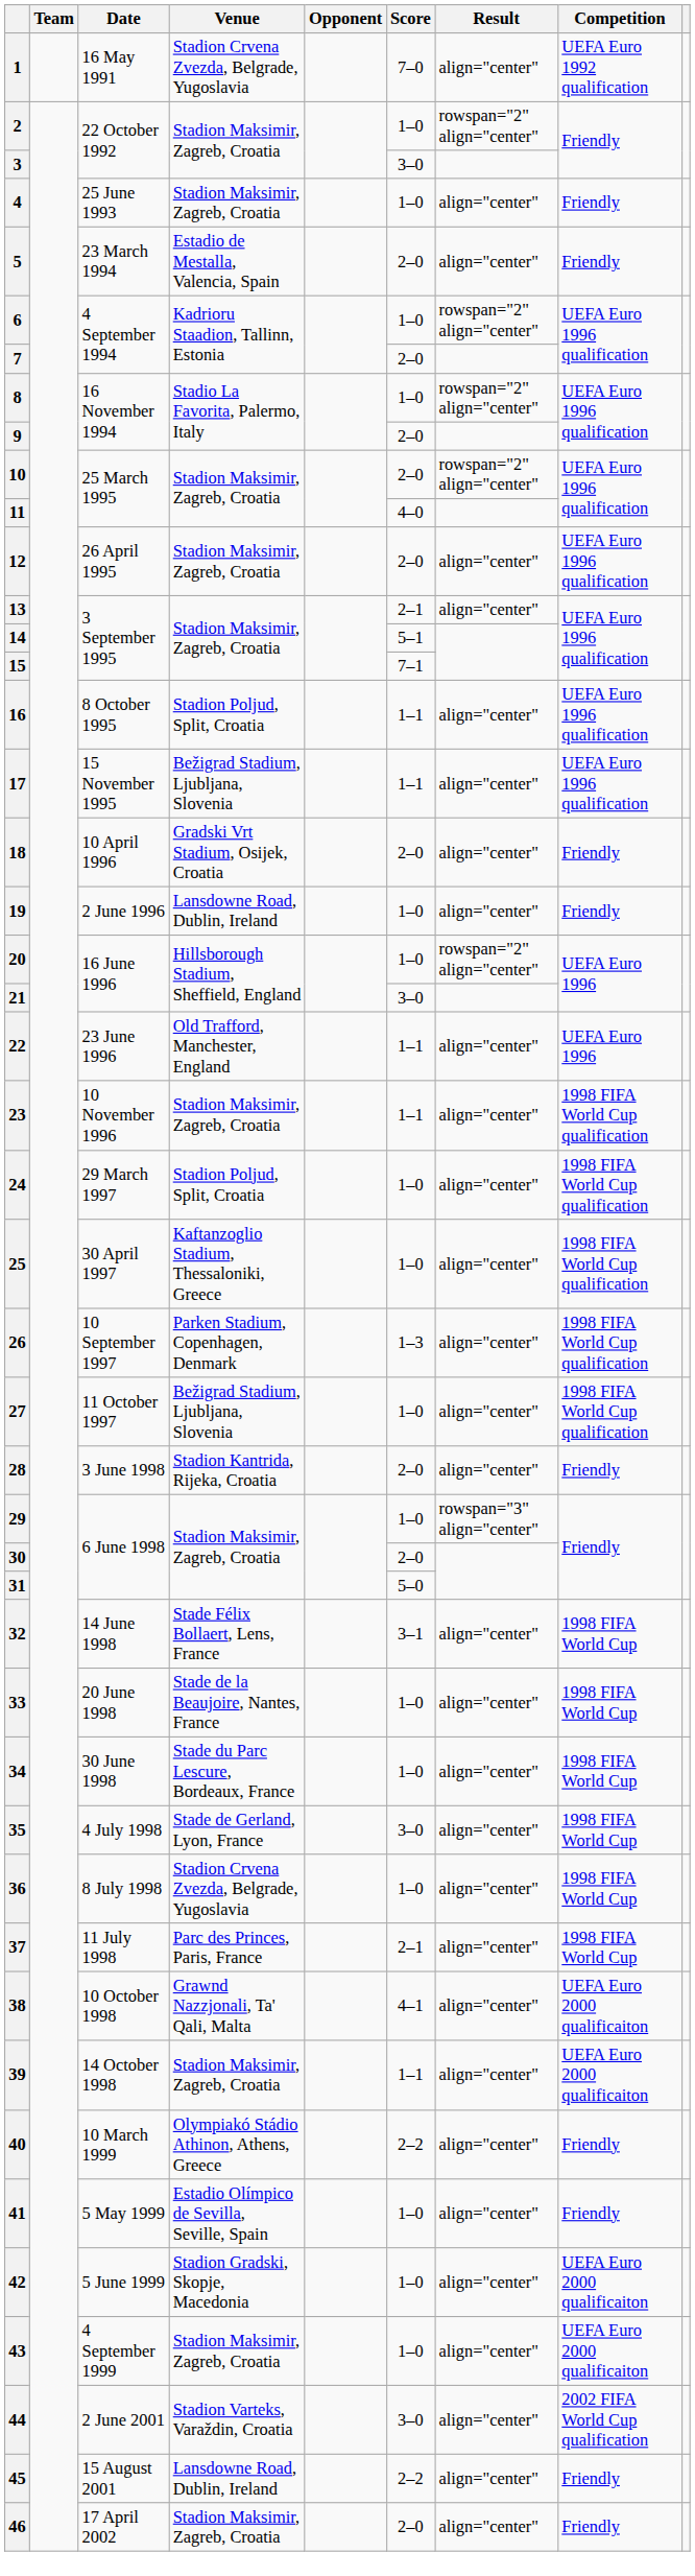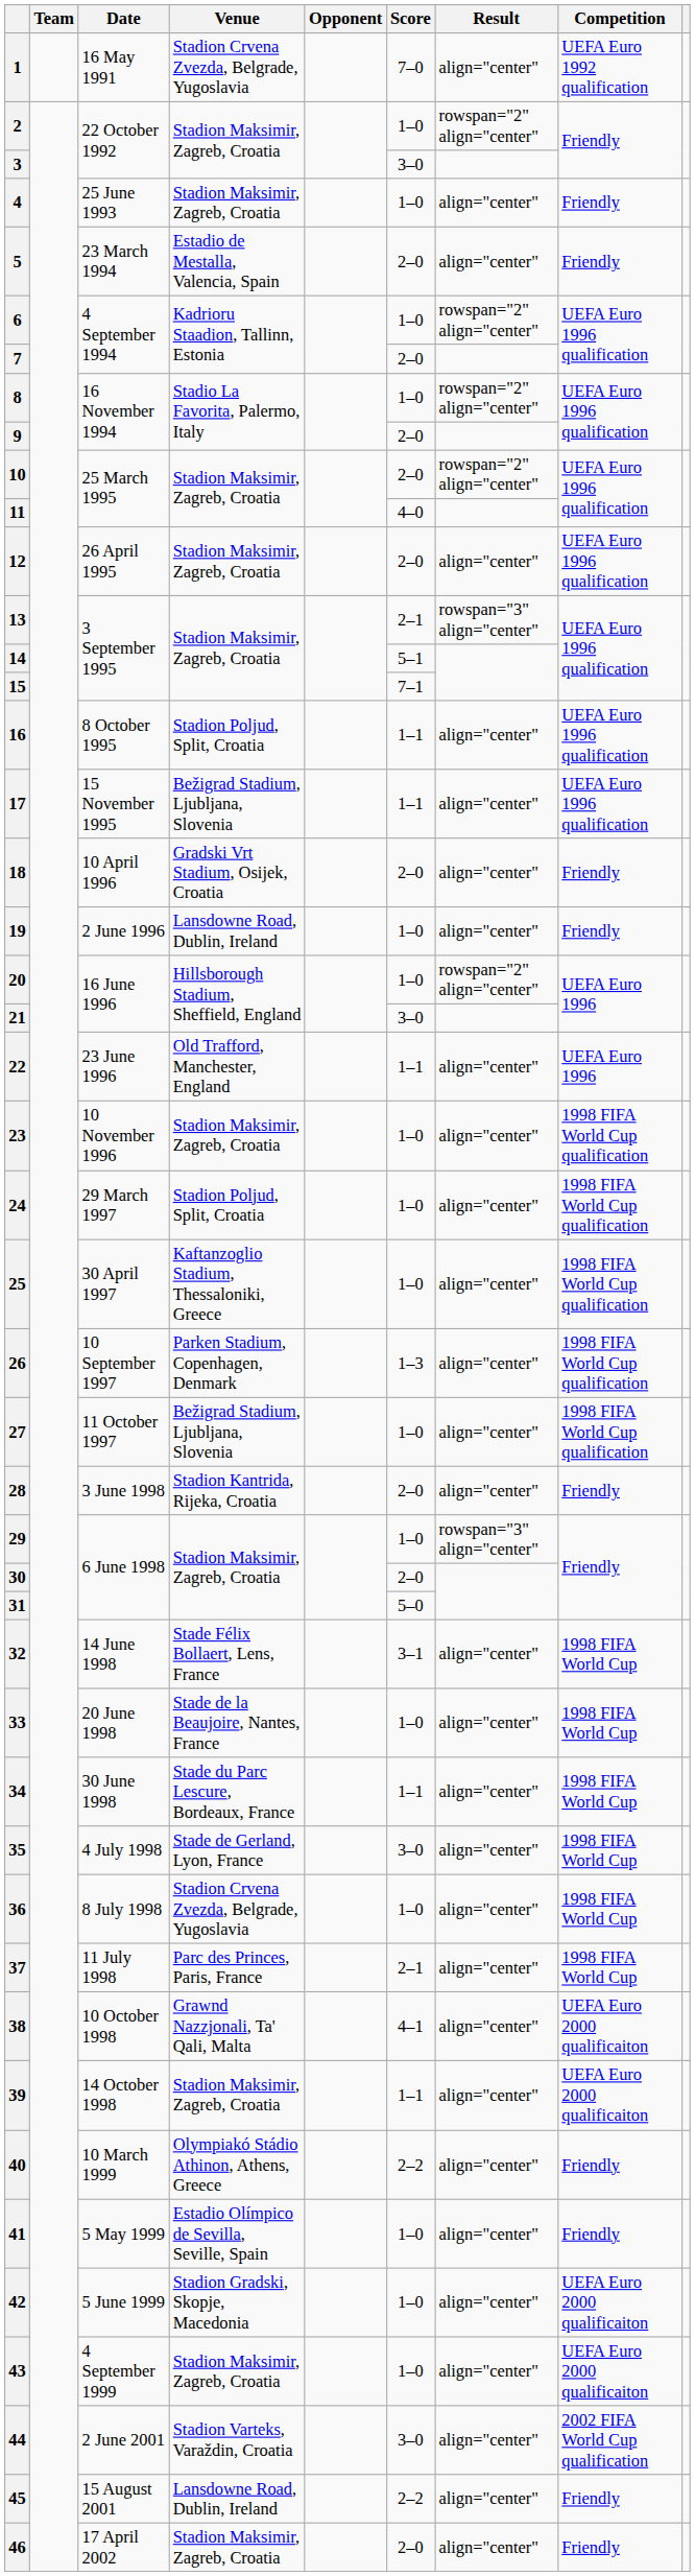13 | Result: align="center" -> rowspan="3" align="center"
23 | Score: 1–1 -> 1–0
34 | Score: 1–0 -> 1–1
